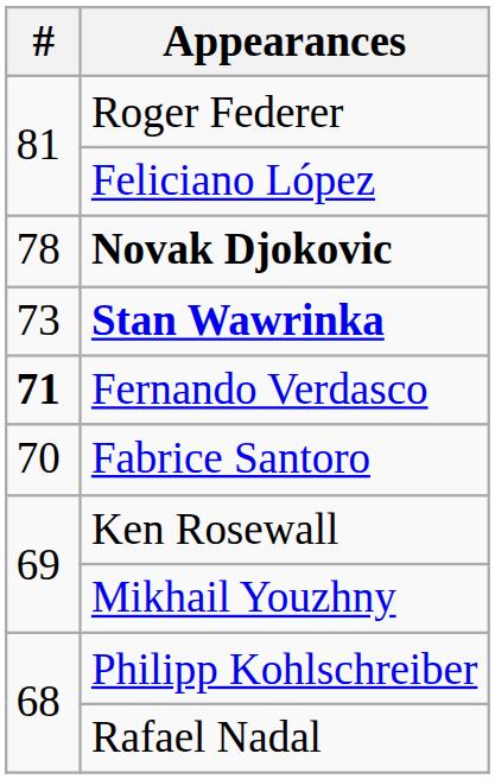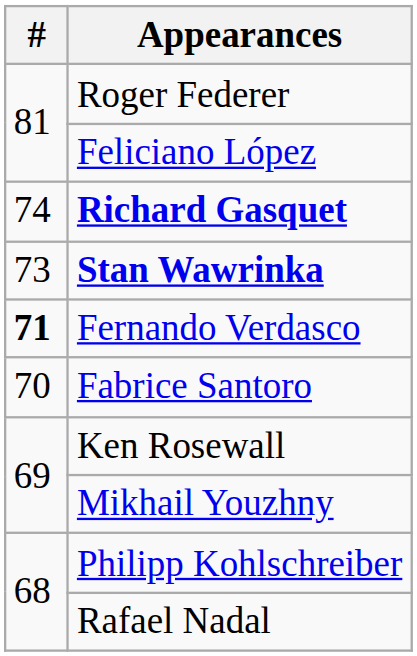- row: 78 | Novak Djokovic
+ row: 74 | Richard Gasquet
